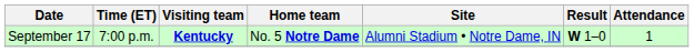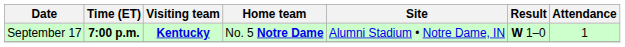September 17 | Time (ET): normal -> bold
